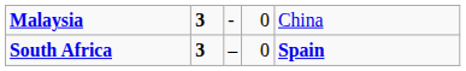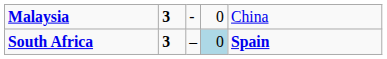South Africa | column 4: no background -> lightblue background
